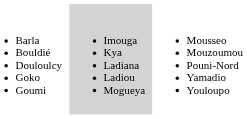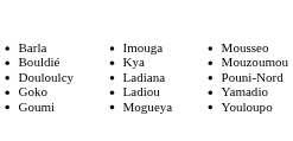Barla Bouldié Douloulcy Goko Goumi | column 2: lightgrey background -> no background
